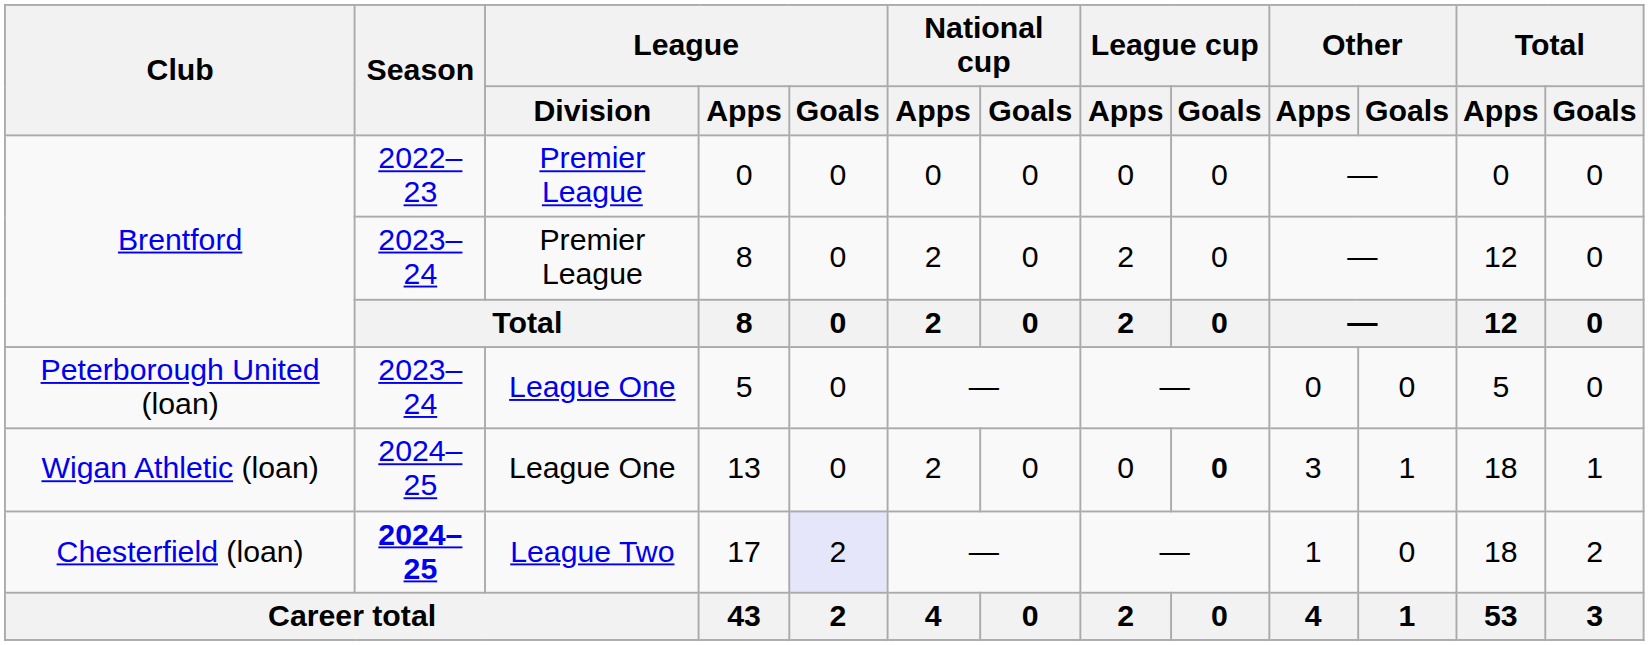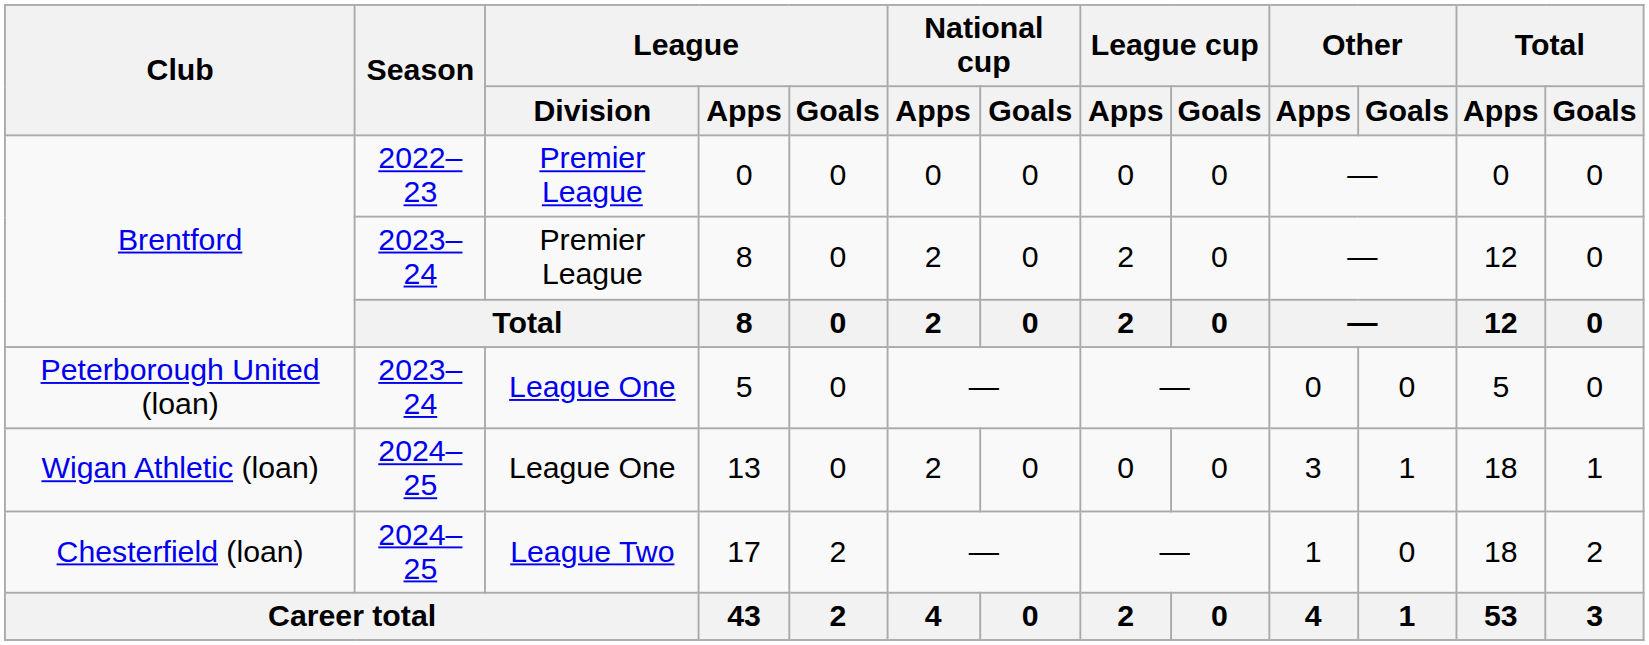13 | League cup / Goals: bold -> normal
17 | Season: bold -> normal
17 | League / Goals: lavender background -> no background
